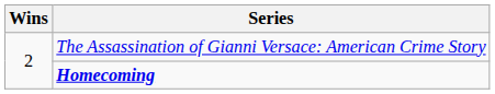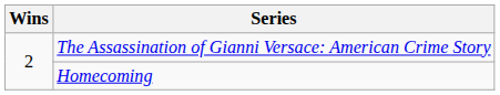Homecoming | Series: bold -> normal
